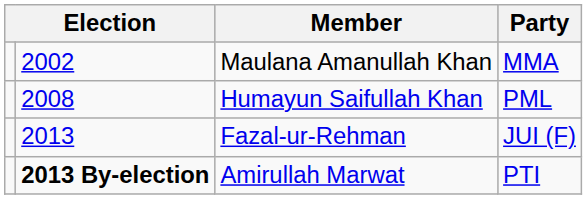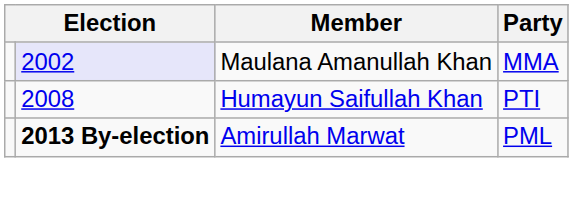Maulana Amanullah Khan | column 2: no background -> lavender background
Humayun Saifullah Khan | Party: PML -> PTI
- row: 2013 | Fazal-ur-Rehman | JUI (F)
Amirullah Marwat | Party: PTI -> PML
